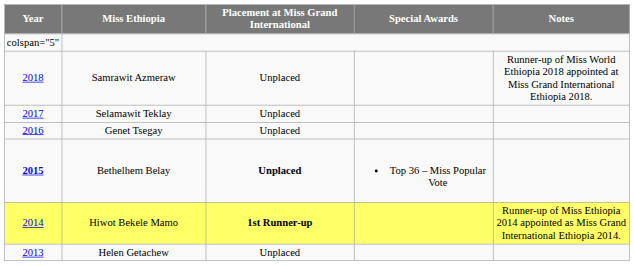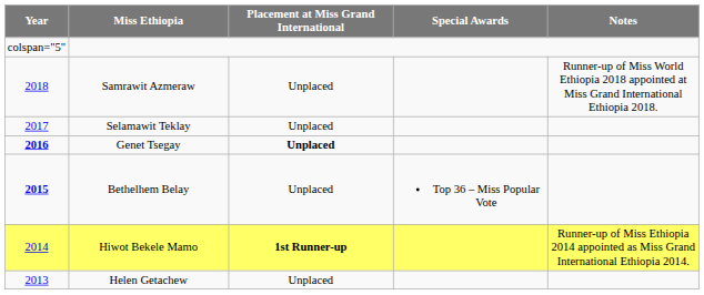Genet Tsegay | Year: normal -> bold
Genet Tsegay | Placement at Miss Grand International: normal -> bold
Bethelhem Belay | Placement at Miss Grand International: bold -> normal
